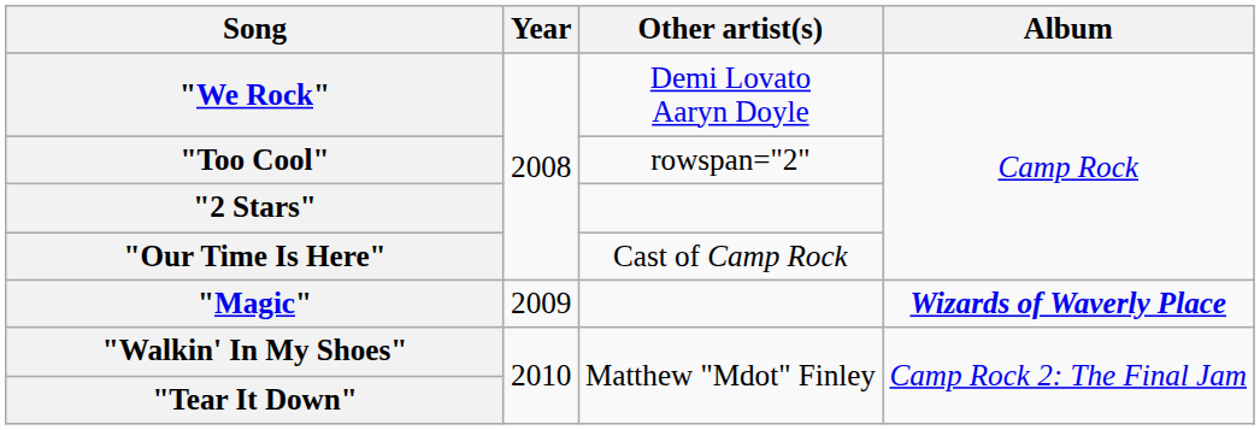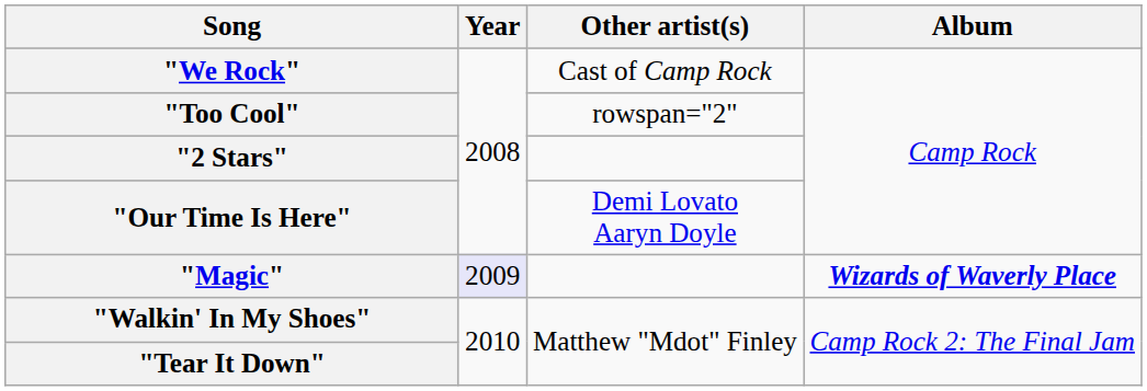"We Rock" | Other artist(s): Demi Lovato Aaryn Doyle -> Cast of Camp Rock
"Our Time Is Here" | Other artist(s): Cast of Camp Rock -> Demi Lovato Aaryn Doyle
"Magic" | Year: no background -> lavender background
